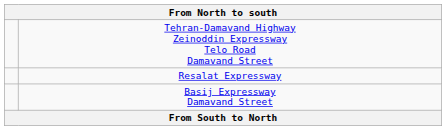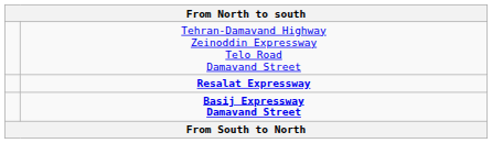Resalat Expressway | column 2: normal -> bold
Basij Expressway Damavand Street | column 2: normal -> bold
